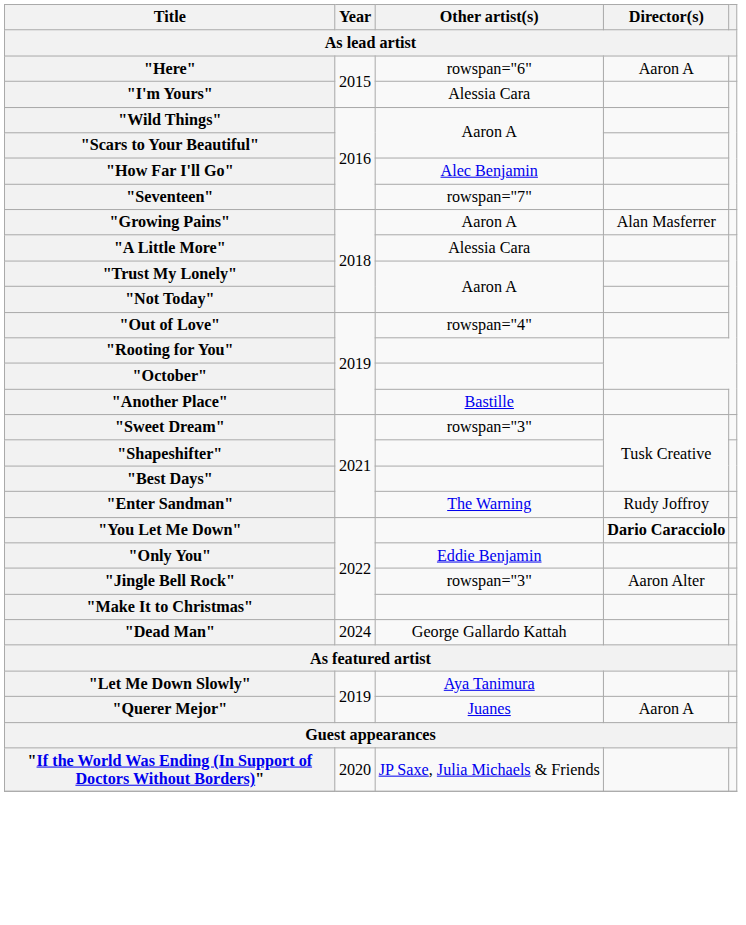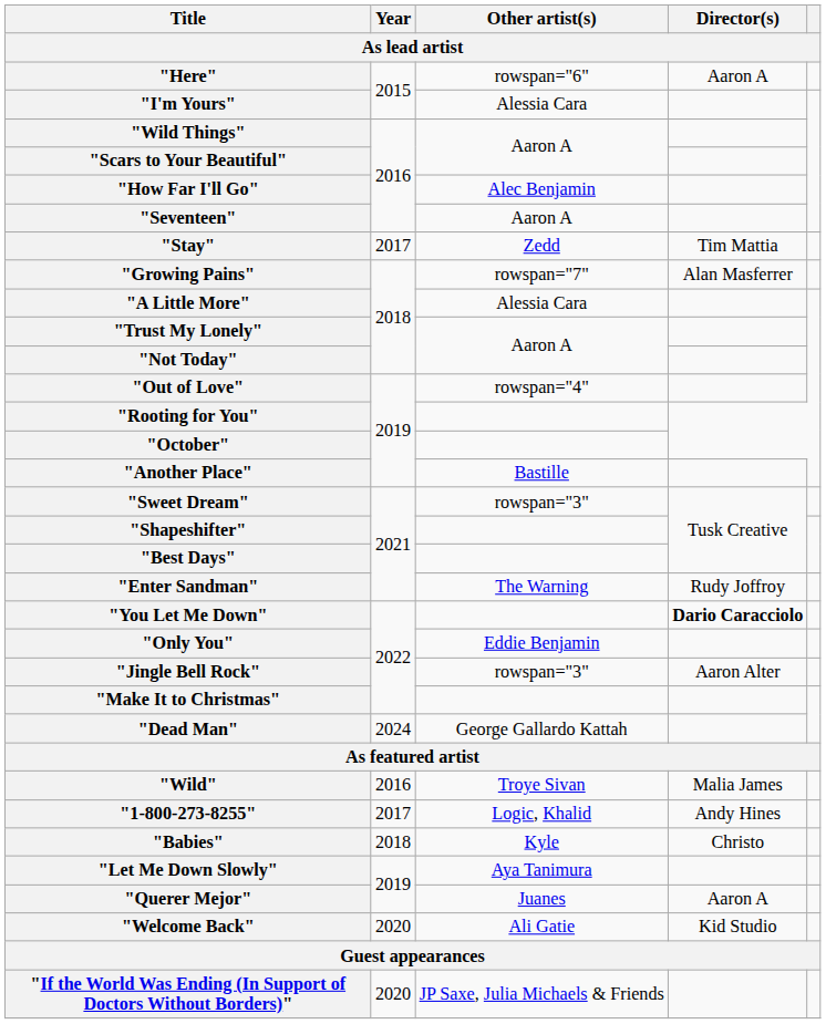"Seventeen" | Other artist(s): rowspan="7" -> Aaron A
+ row: "Stay" | 2017 | Zedd | Tim Mattia
"Growing Pains" | Other artist(s): Aaron A -> rowspan="7"
+ row: "Wild" | 2016 | Troye Sivan | Malia James
+ row: "1-800-273-8255" | 2017 | Logic, Khalid | Andy Hines
+ row: "Babies" | 2018 | Kyle | Christo
+ row: "Welcome Back" | 2020 | Ali Gatie | Kid Studio
